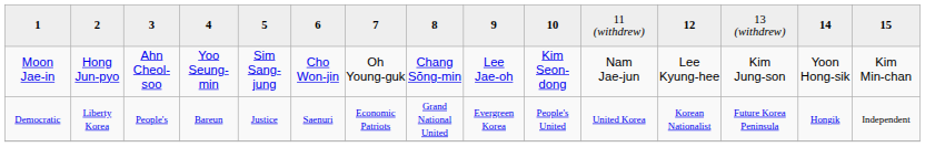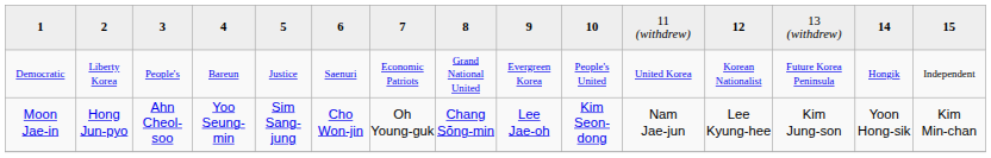rows swapped: Moon Jae-in <-> Democratic
